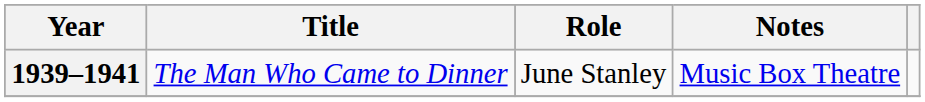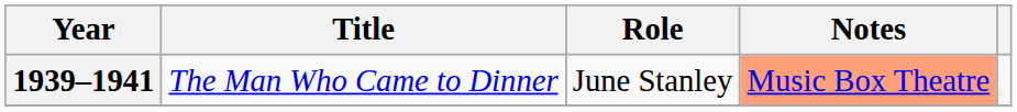1939–1941 | Notes: no background -> lightsalmon background
